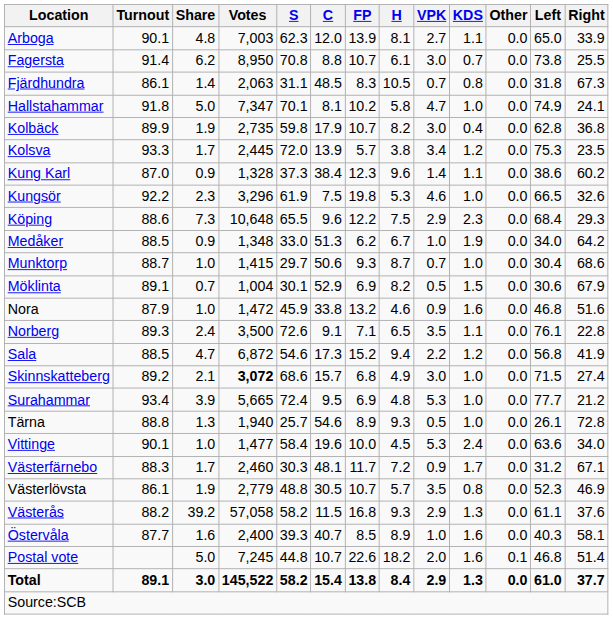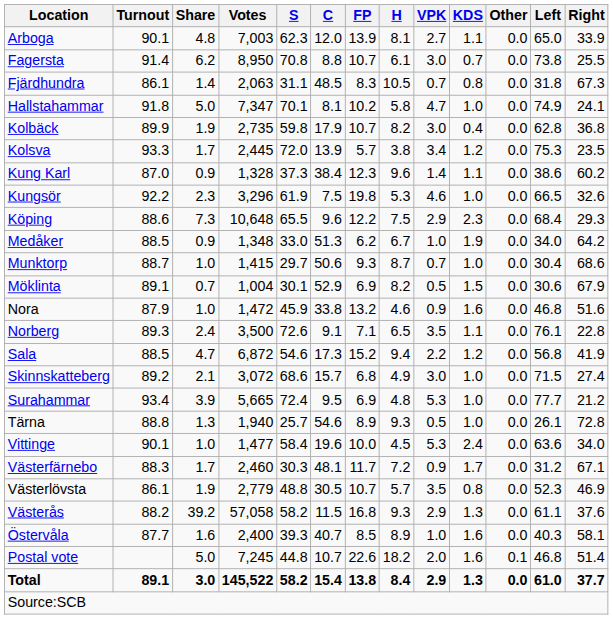Skinnskatteberg | Votes: bold -> normal
